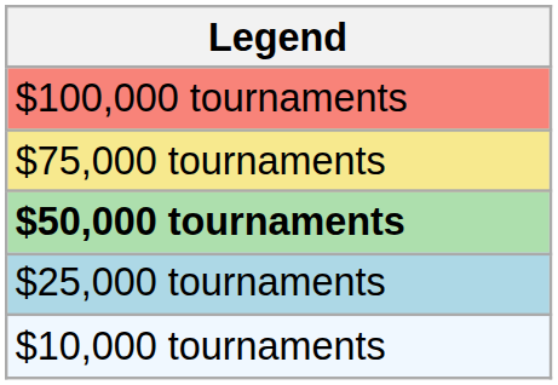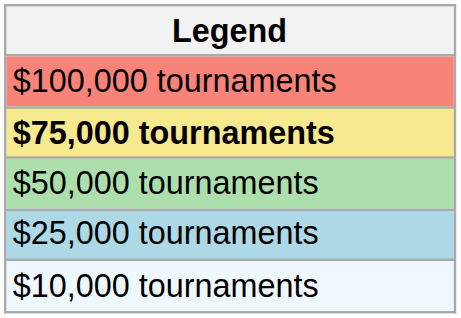row 3 | column 1: normal -> bold
row 4 | column 1: bold -> normal
